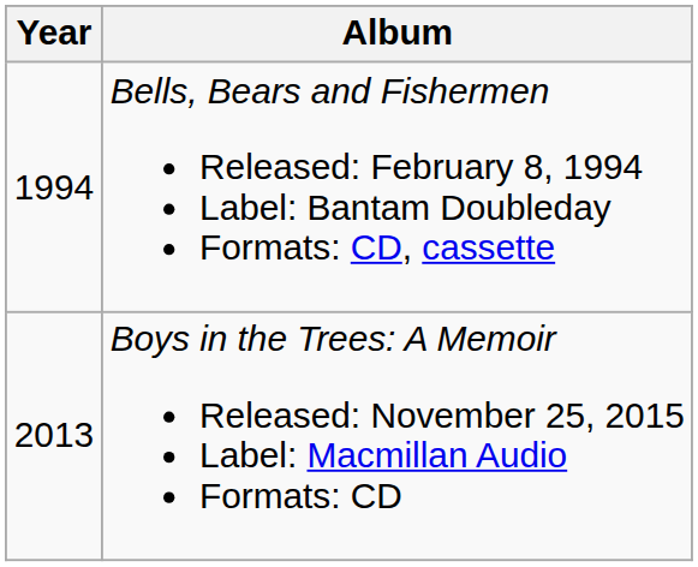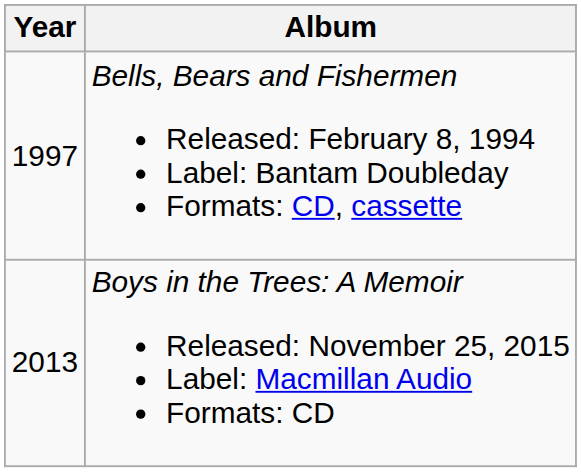row 2 | Year: 1994 -> 1997
